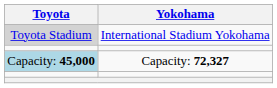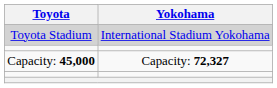row 2 | Yokohama: no background -> lightgrey background
row 4 | Toyota: lightblue background -> no background
